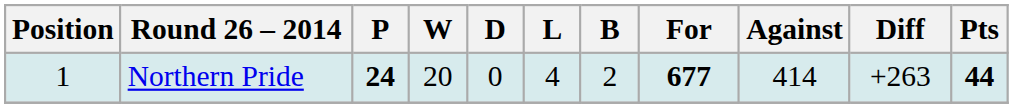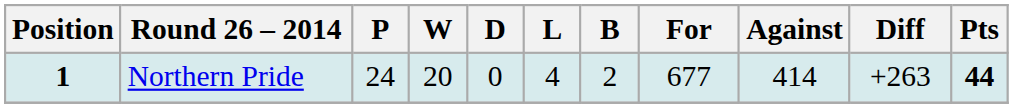Northern Pride | Position: normal -> bold
Northern Pride | P: bold -> normal
Northern Pride | For: bold -> normal
